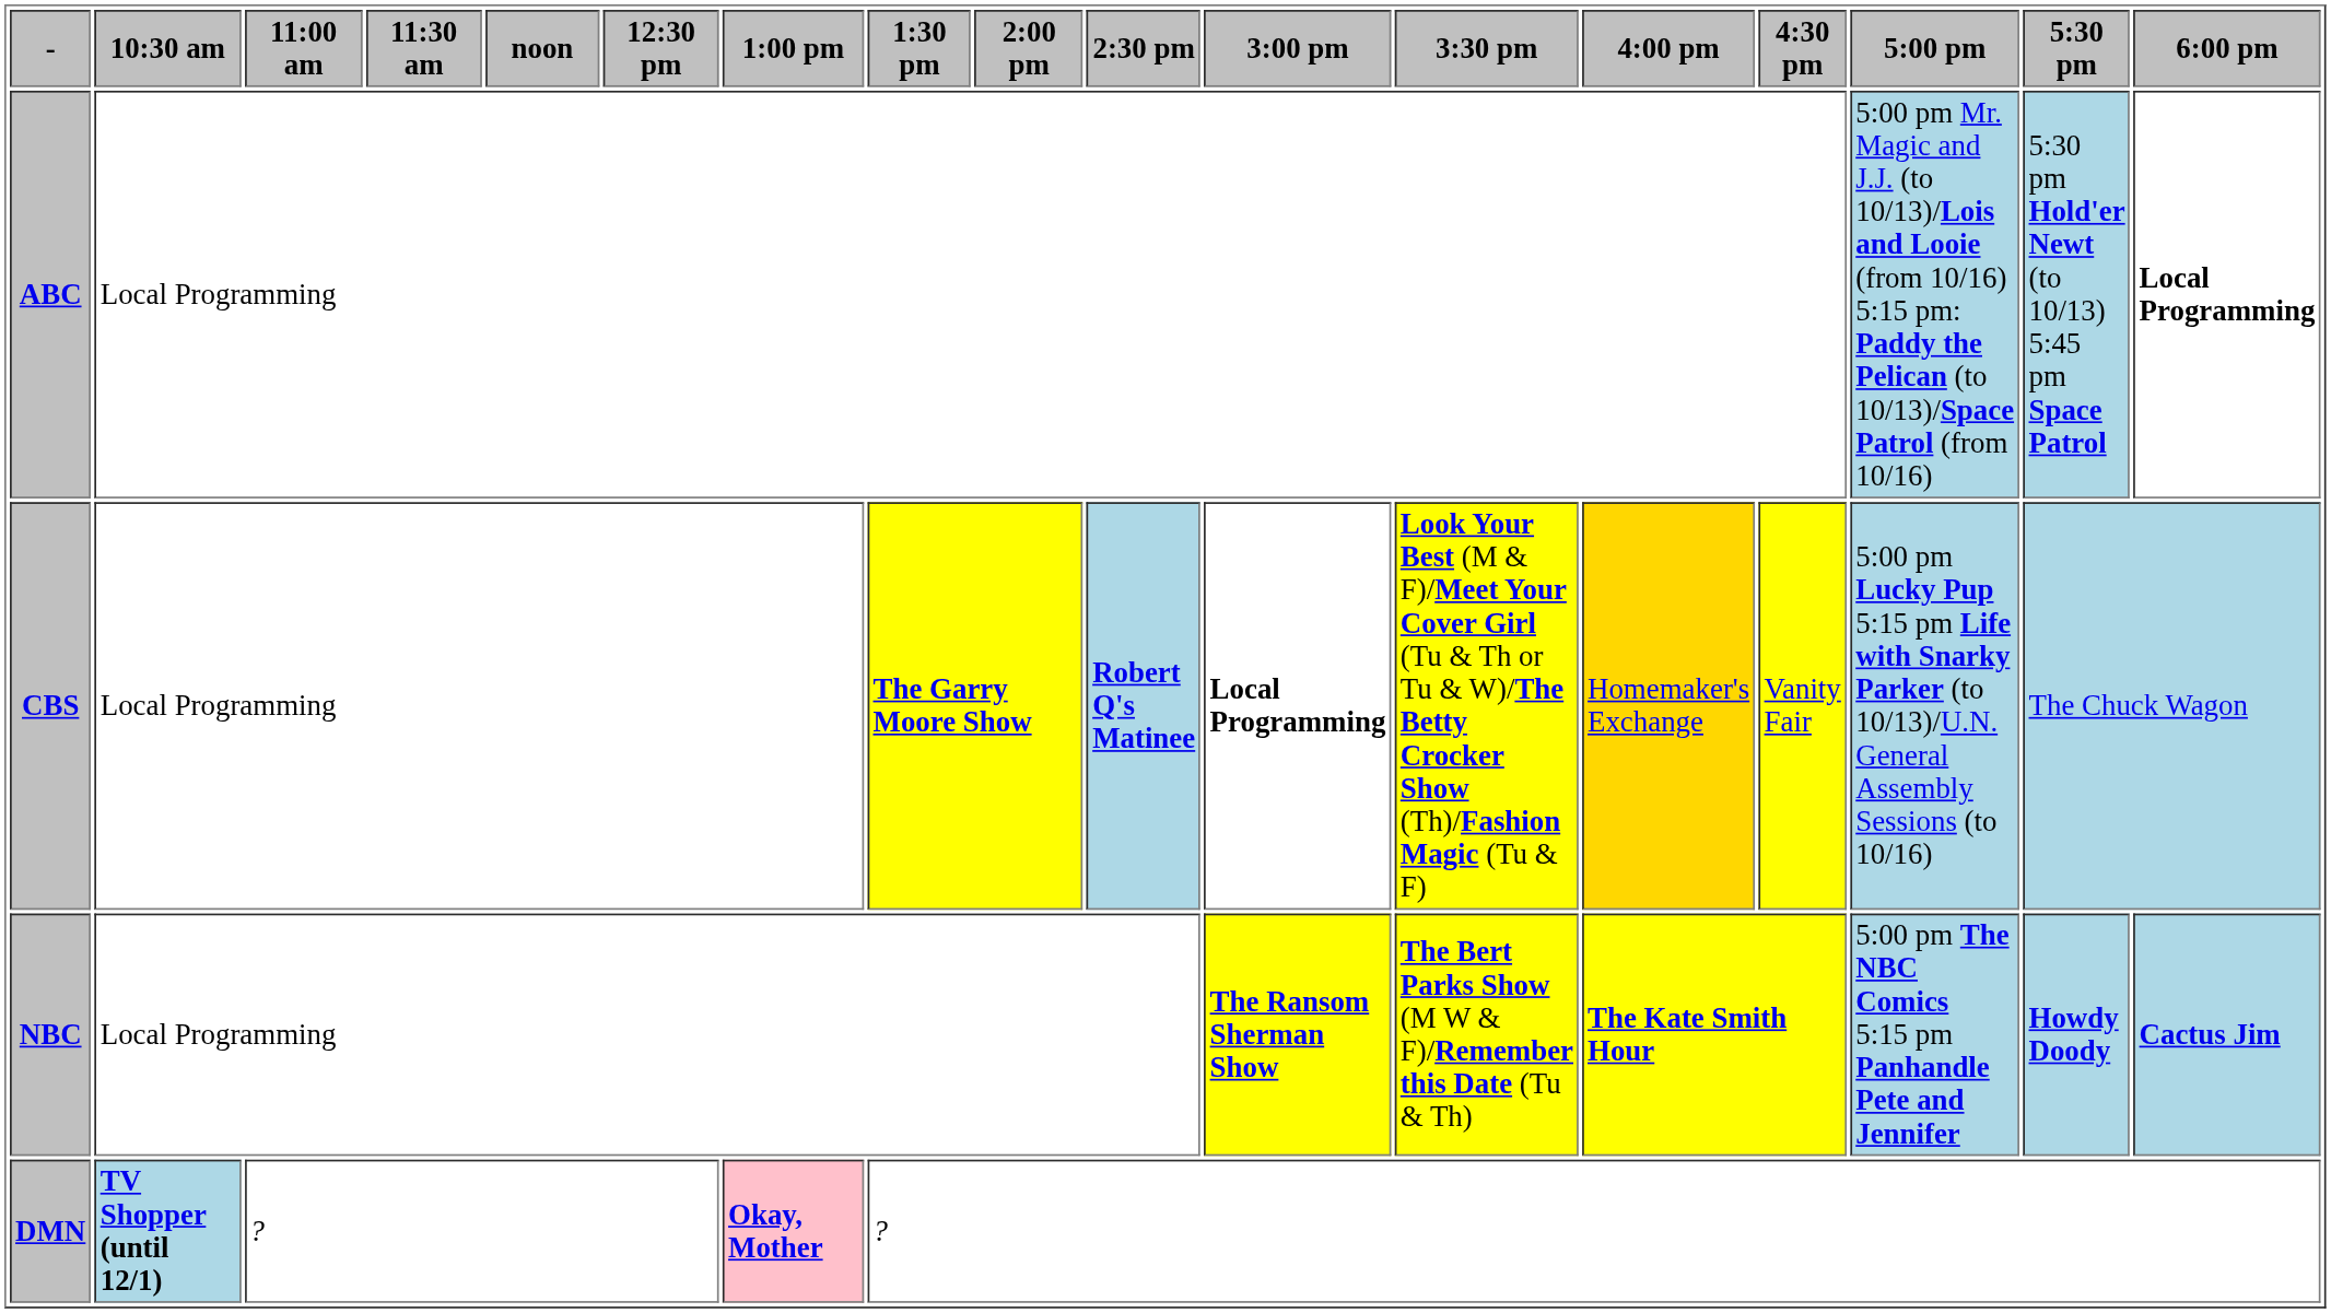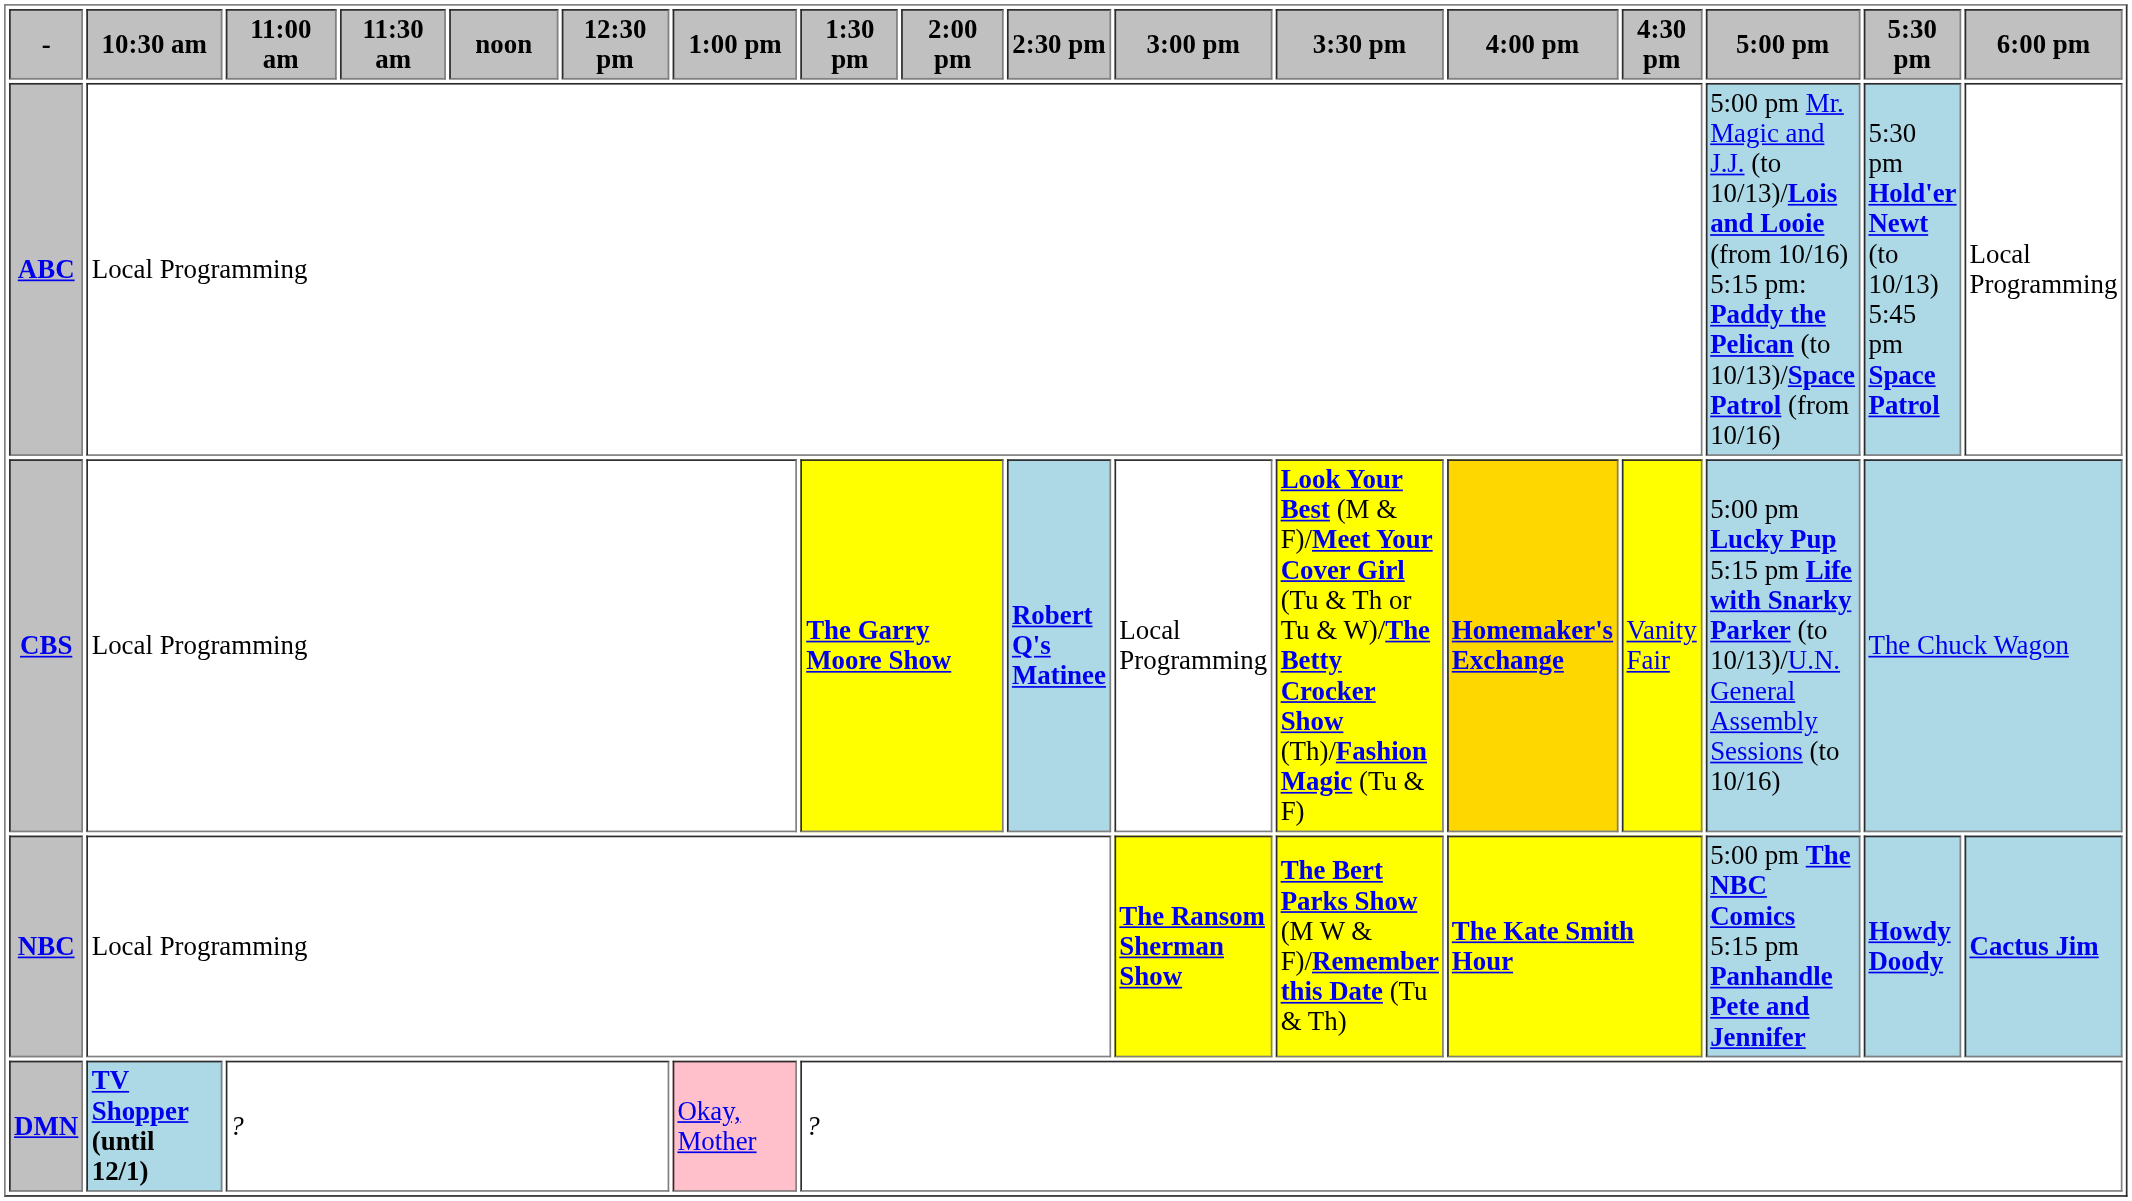ABC | 6:00 pm: bold -> normal
CBS | 3:00 pm: bold -> normal
CBS | 4:00 pm: normal -> bold
DMN | 1:00 pm: bold -> normal
